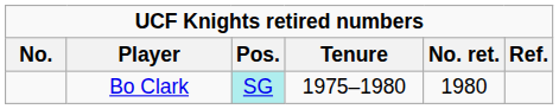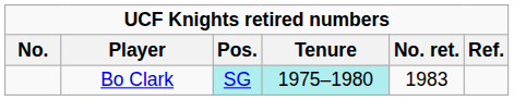Bo Clark | Tenure: no background -> paleturquoise background
Bo Clark | No. ret.: 1980 -> 1983
